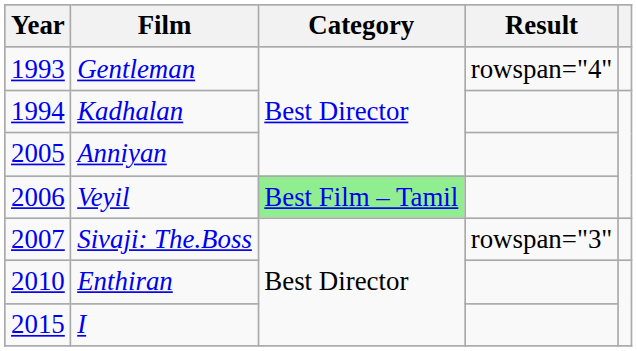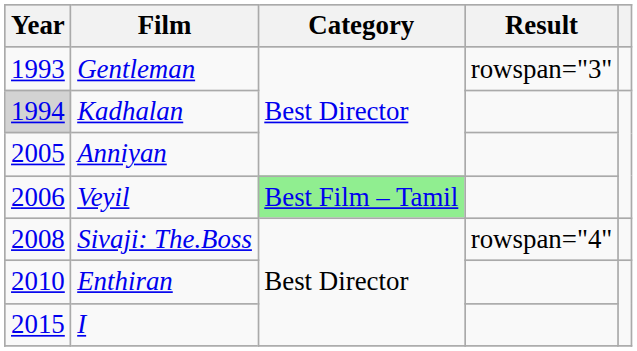Gentleman | Result: rowspan="4" -> rowspan="3"
Kadhalan | Year: no background -> lightgrey background
Sivaji: The.Boss | Year: 2007 -> 2008
Sivaji: The.Boss | Result: rowspan="3" -> rowspan="4"
